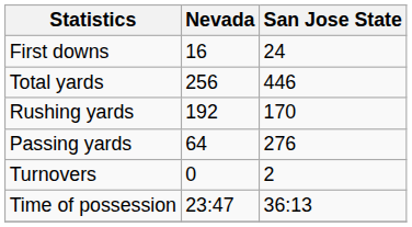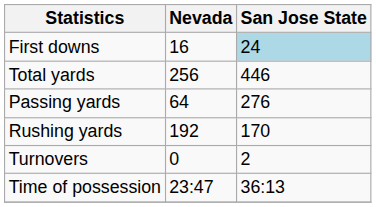First downs | San Jose State: no background -> lightblue background
rows swapped: Rushing yards <-> Passing yards
